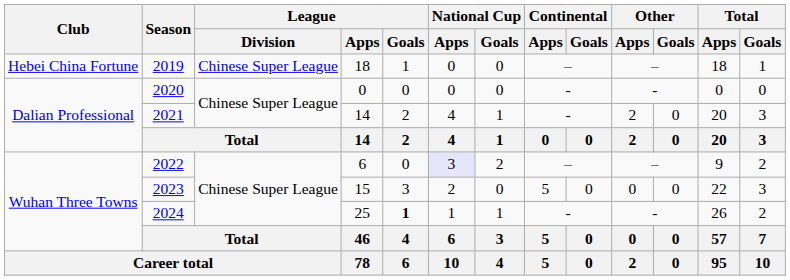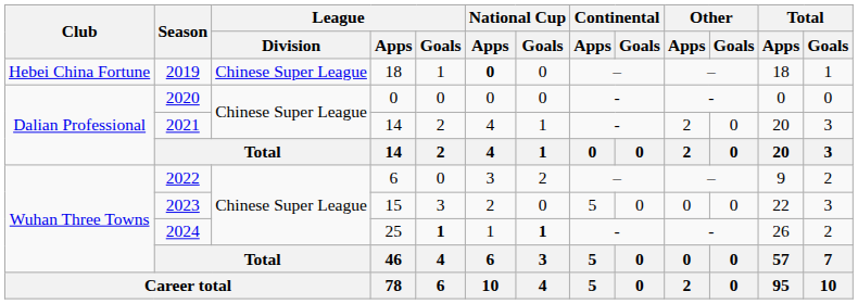2019 | National Cup / Apps: normal -> bold
2022 | National Cup / Apps: lavender background -> no background
2024 | National Cup / Goals: normal -> bold
